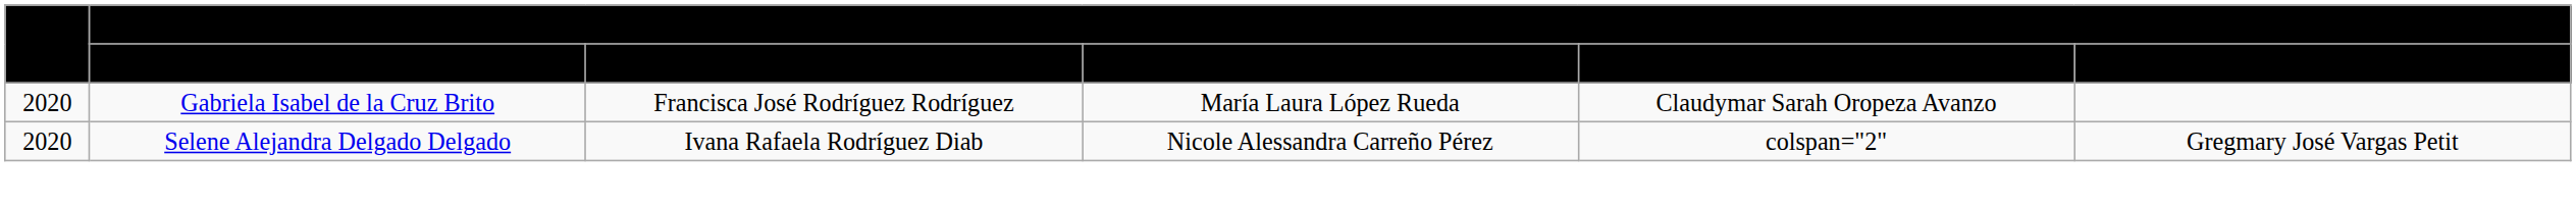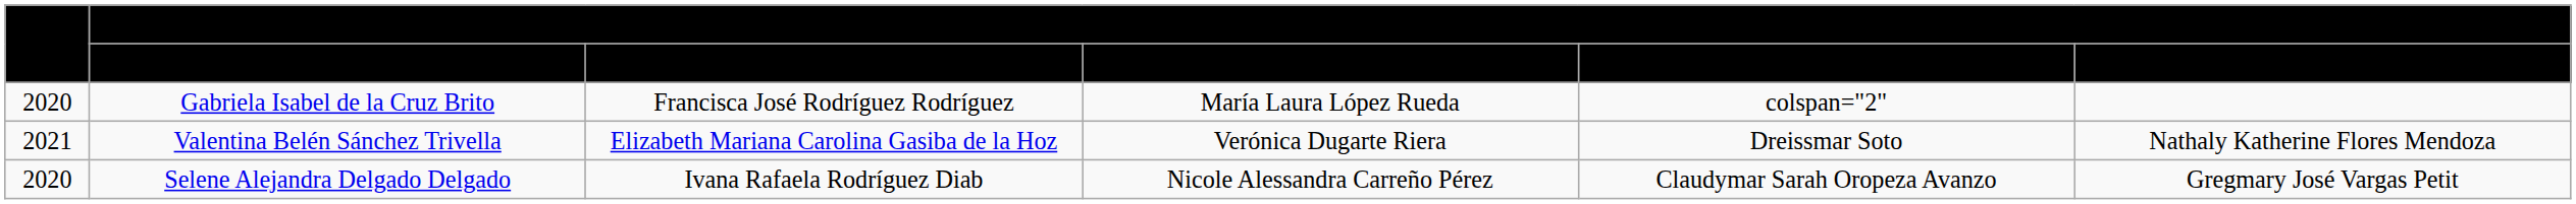Gabriela Isabel de la Cruz Brito | Miss Supranational Venezuela Runners-Up / 3rd Runner-Up: Claudymar Sarah Oropeza Avanzo -> colspan="2"
+ row: 2021 | Valentina Belén Sánchez Trivella | Elizabeth Mariana Carolina Gasiba de la Hoz | Verónica Dugarte Riera | Dreissmar Soto | Nathaly Katherine Flores Mendoza
Selene Alejandra Delgado Delgado | Miss Supranational Venezuela Runners-Up / 3rd Runner-Up: colspan="2" -> Claudymar Sarah Oropeza Avanzo
